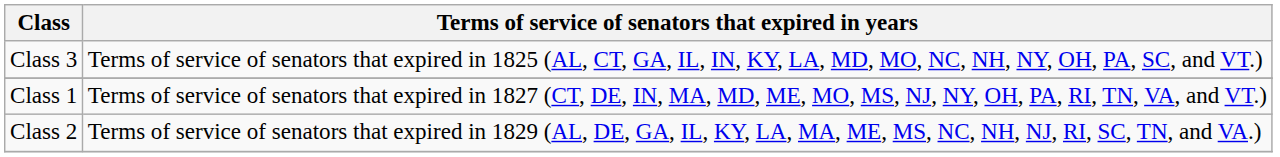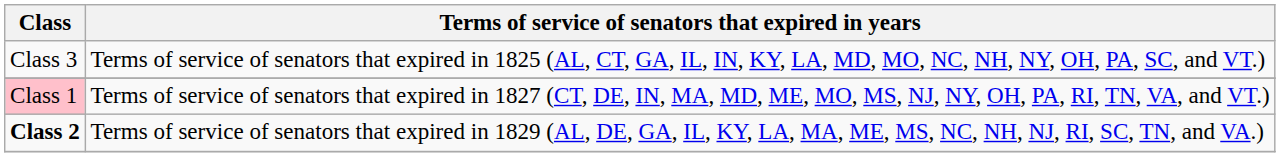Class 1 | Class: no background -> pink background
Class 2 | Class: normal -> bold
